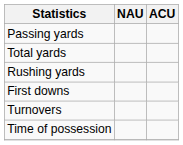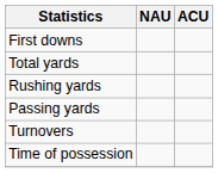rows swapped: First downs <-> Passing yards
